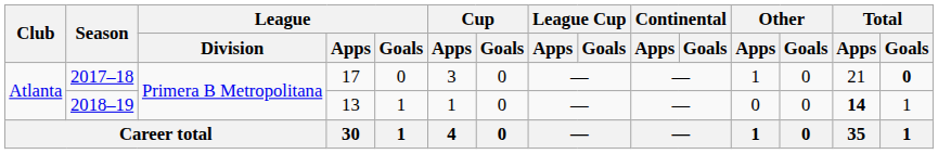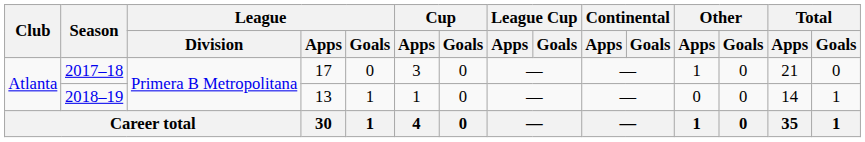2017–18 | Total / Goals: bold -> normal
2018–19 | Total / Apps: bold -> normal
